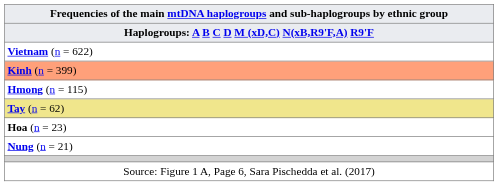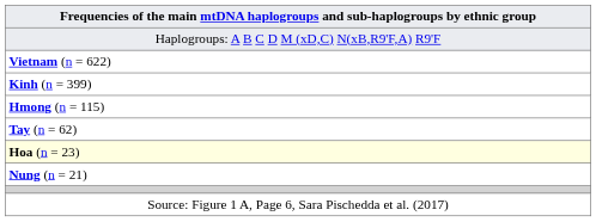Haplogroups: A B C D M (xD,C) N(xB,R9'F,A) R9'F | column 1: bold -> normal
Kinh (n = 399) | column 1: lightsalmon background -> no background
Tay (n = 62) | column 1: khaki background -> no background
Hoa (n = 23) | column 1: no background -> lightyellow background
